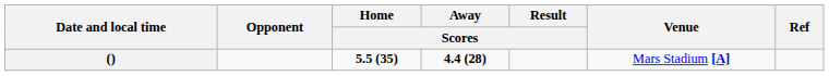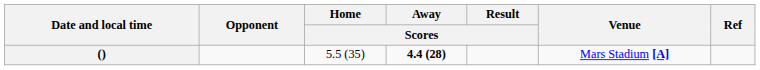() | Home / Scores: bold -> normal
